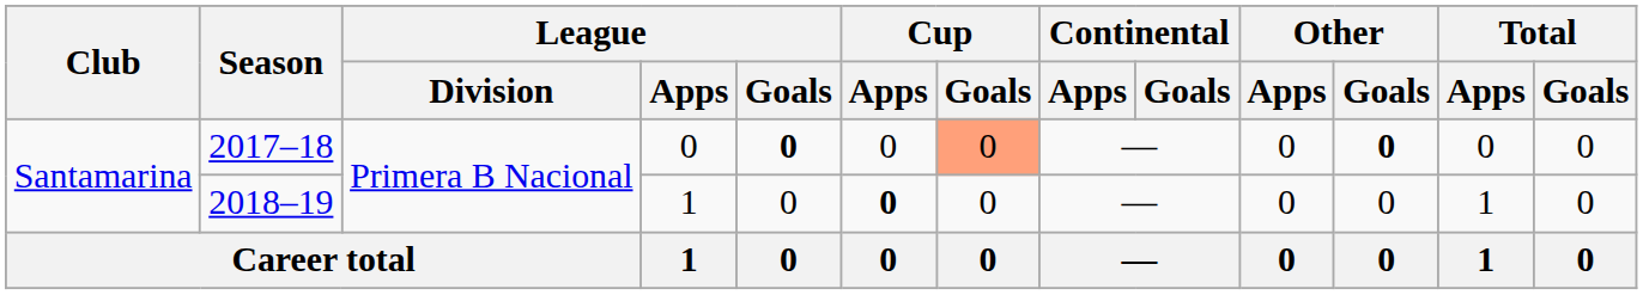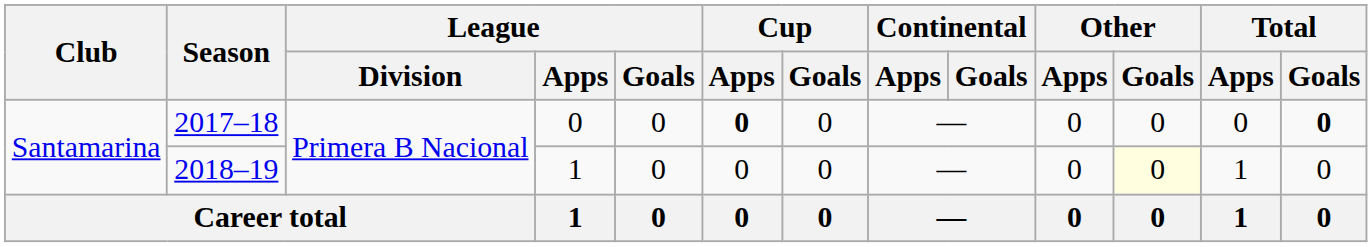2017–18 | League / Goals: bold -> normal
2017–18 | Cup / Apps: normal -> bold
2017–18 | Cup / Goals: lightsalmon background -> no background
2017–18 | Other / Goals: bold -> normal
2017–18 | Total / Goals: normal -> bold
2018–19 | Cup / Apps: bold -> normal
2018–19 | Other / Goals: no background -> lightyellow background
